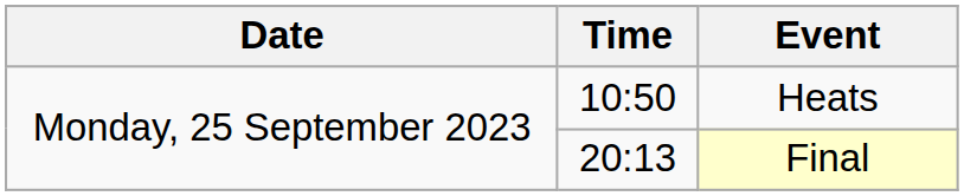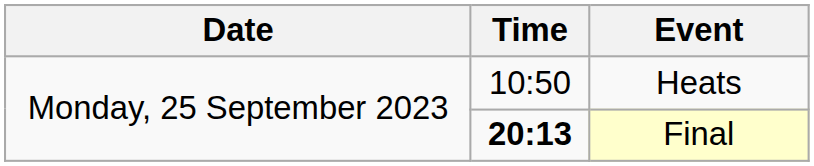Final | Time: normal -> bold
